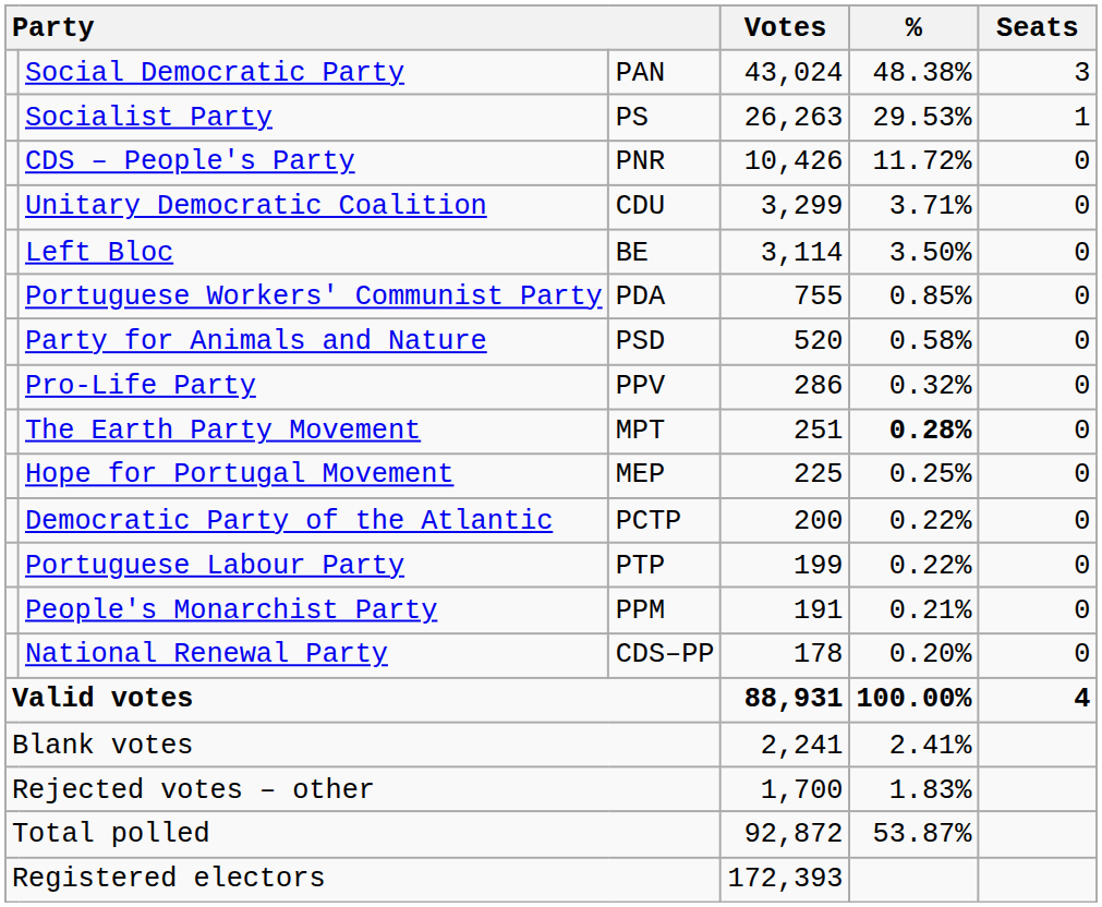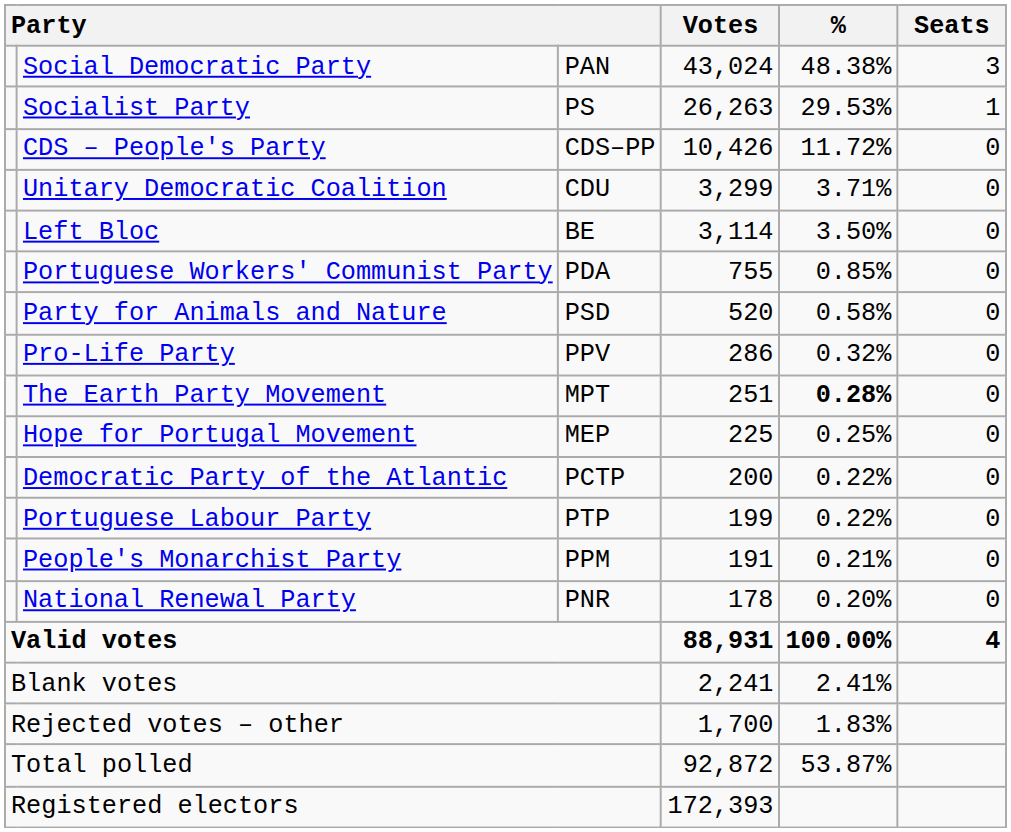CDS – People's Party | column 3: PNR -> CDS–PP
National Renewal Party | column 3: CDS–PP -> PNR
